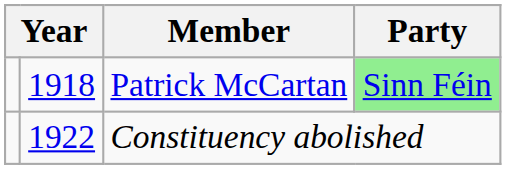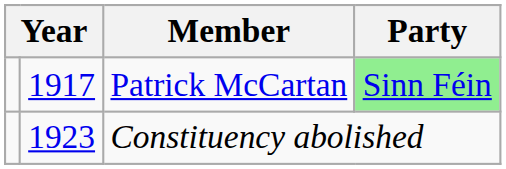Patrick McCartan | column 2: 1918 -> 1917
Constituency abolished | column 2: 1922 -> 1923
